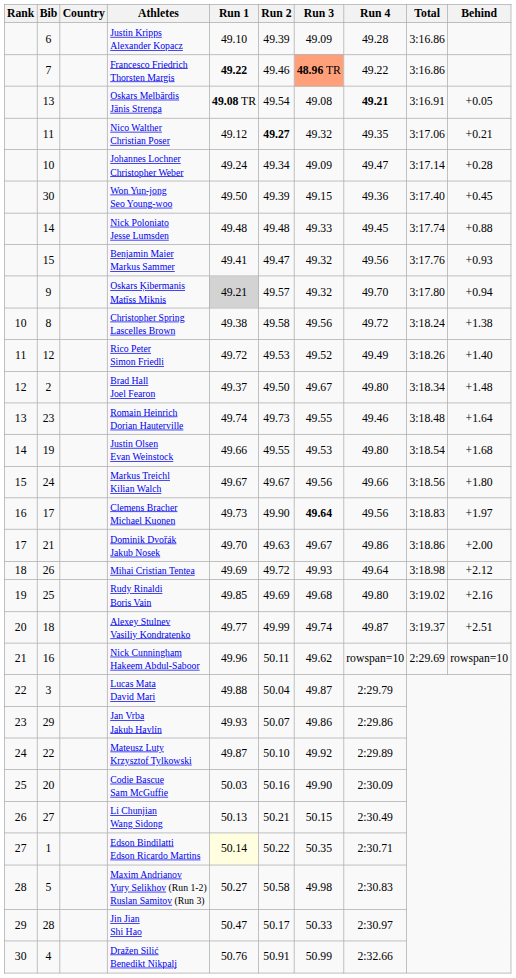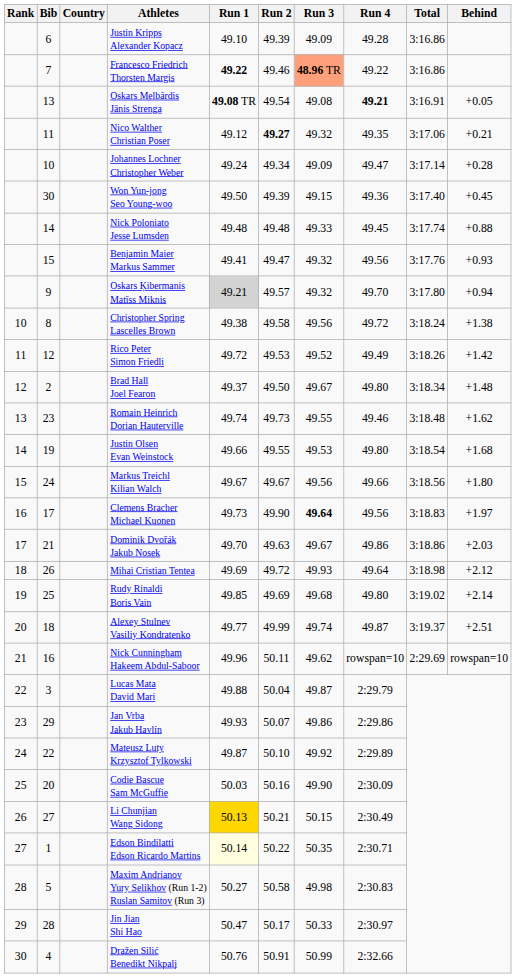Rico Peter Simon Friedli | Behind: +1.40 -> +1.42
Romain Heinrich Dorian Hauterville | Behind: +1.64 -> +1.62
Dominik Dvořák Jakub Nosek | Behind: +2.00 -> +2.03
Rudy Rinaldi Boris Vain | Behind: +2.16 -> +2.14
Li Chunjian Wang Sidong | Run 1: no background -> gold background
